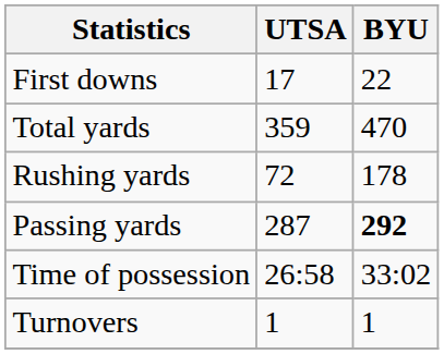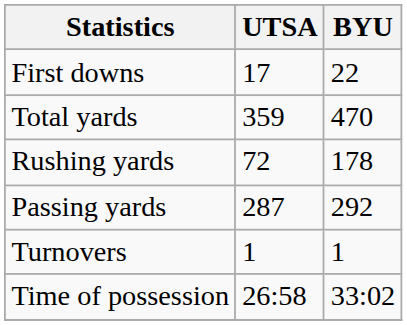Passing yards | BYU: bold -> normal
rows swapped: Turnovers <-> Time of possession
